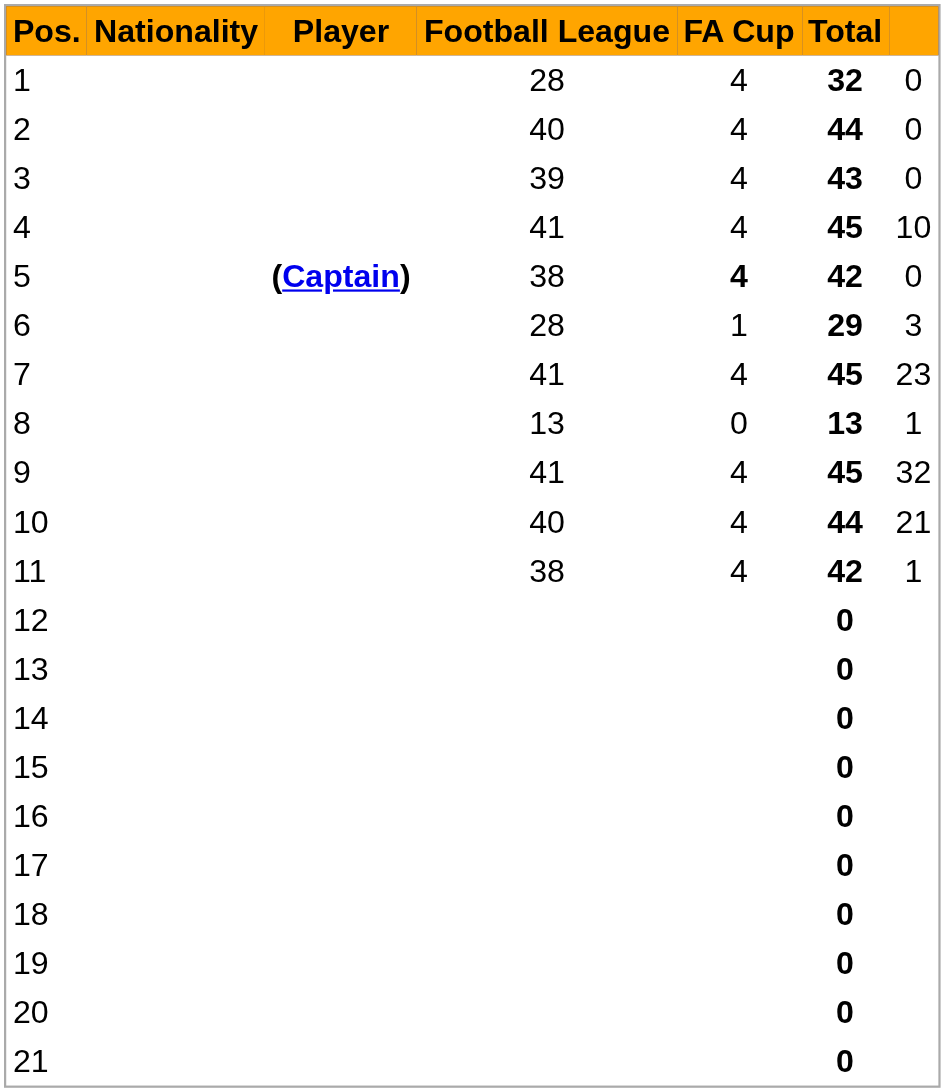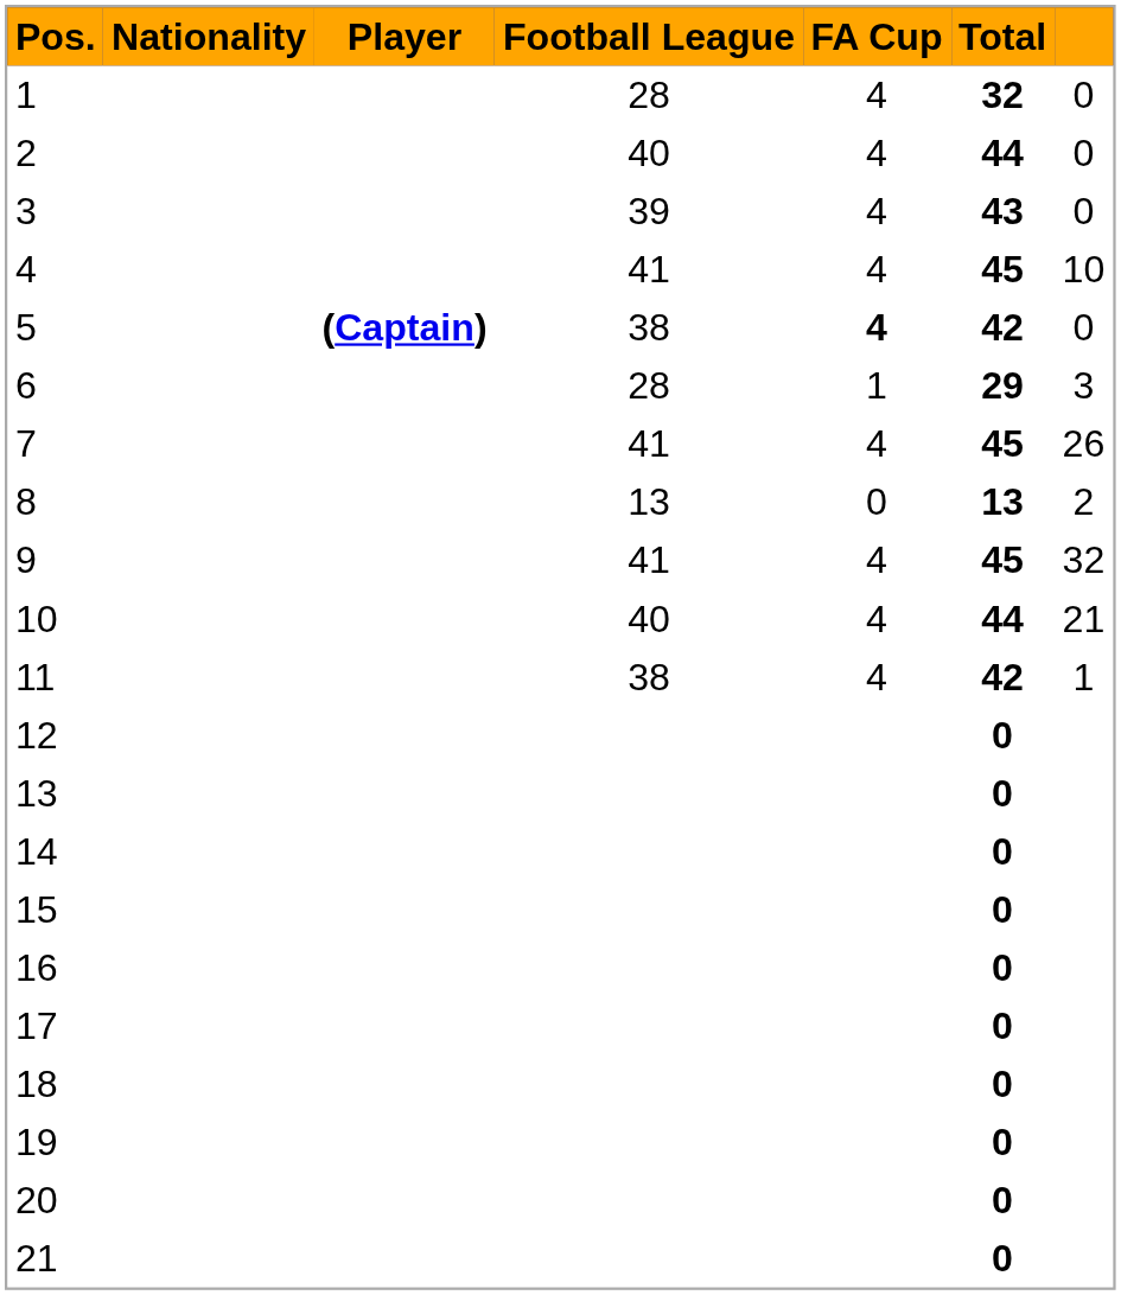7 | column 7: 23 -> 26
8 | column 7: 1 -> 2
